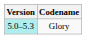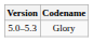Glory | Version: paleturquoise background -> no background
